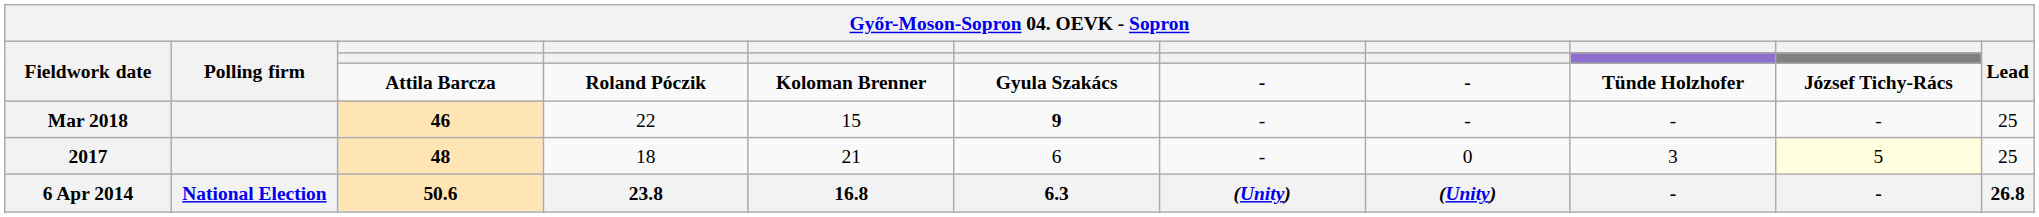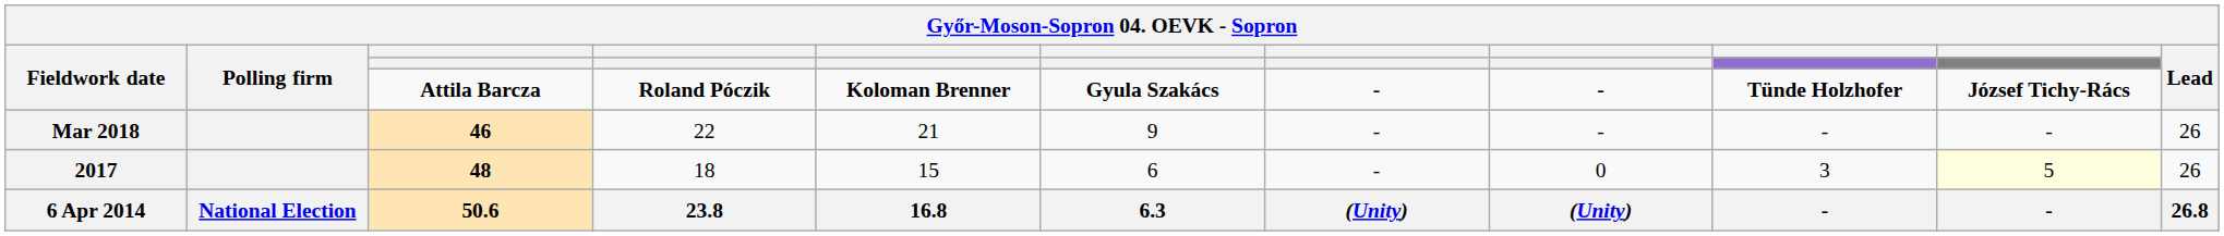Mar 2018 | column 5: 15 -> 21
Mar 2018 | column 6: bold -> normal
Mar 2018 | Lead: 25 -> 26
2017 | column 5: 21 -> 15
2017 | Lead: 25 -> 26
